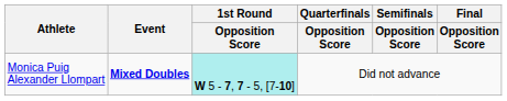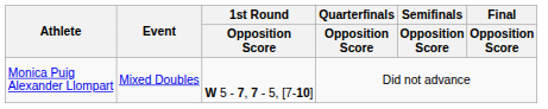Monica Puig Alexander Llompart | Event: bold -> normal
Monica Puig Alexander Llompart | 1st Round / Opposition Score: paleturquoise background -> no background
